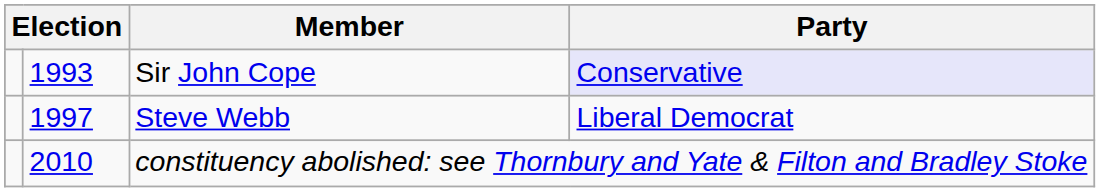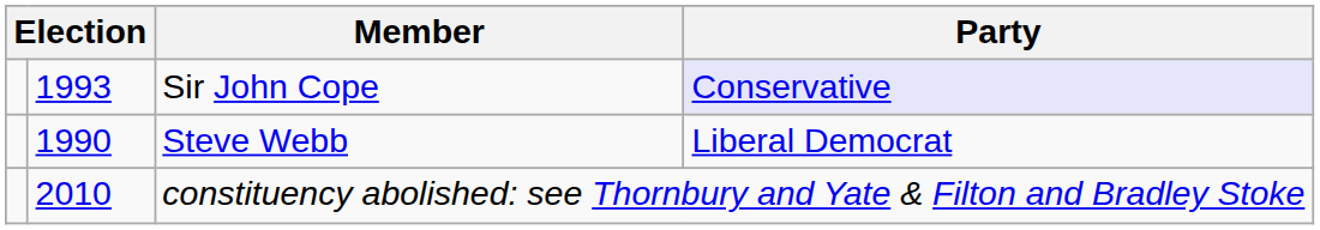Steve Webb | column 2: 1997 -> 1990
